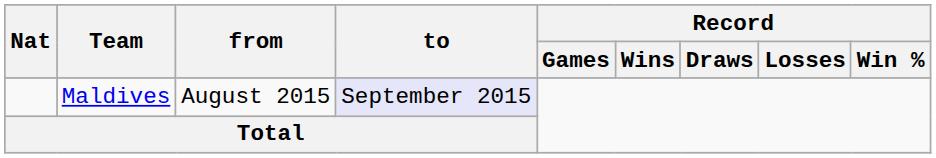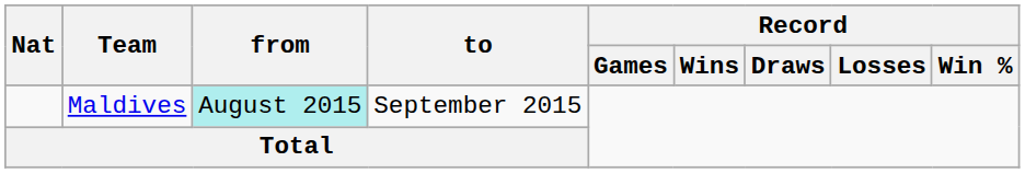Maldives | from: no background -> paleturquoise background
Maldives | to: lavender background -> no background
